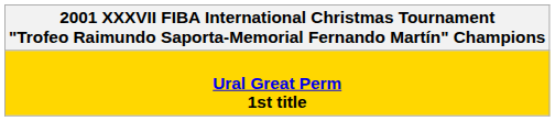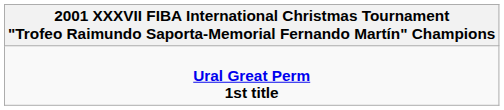row 2 | column 1: gold background -> no background
